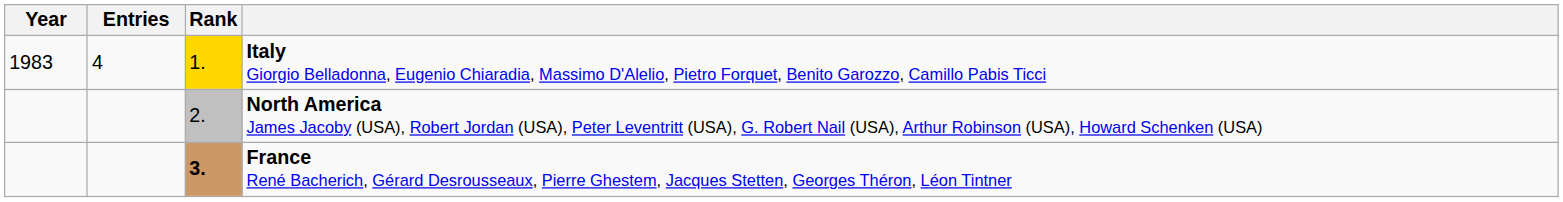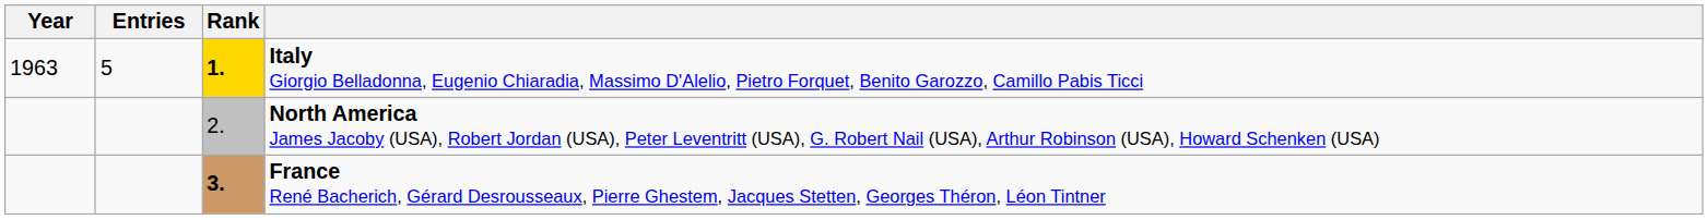row 2 | Year: 1983 -> 1963
row 2 | Entries: 4 -> 5
row 2 | Rank: normal -> bold
